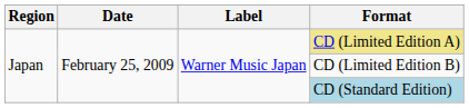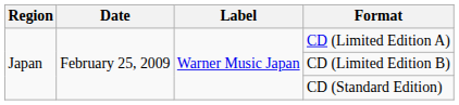CD (Limited Edition A) | Format: khaki background -> no background
CD (Standard Edition) | Format: lightblue background -> no background
